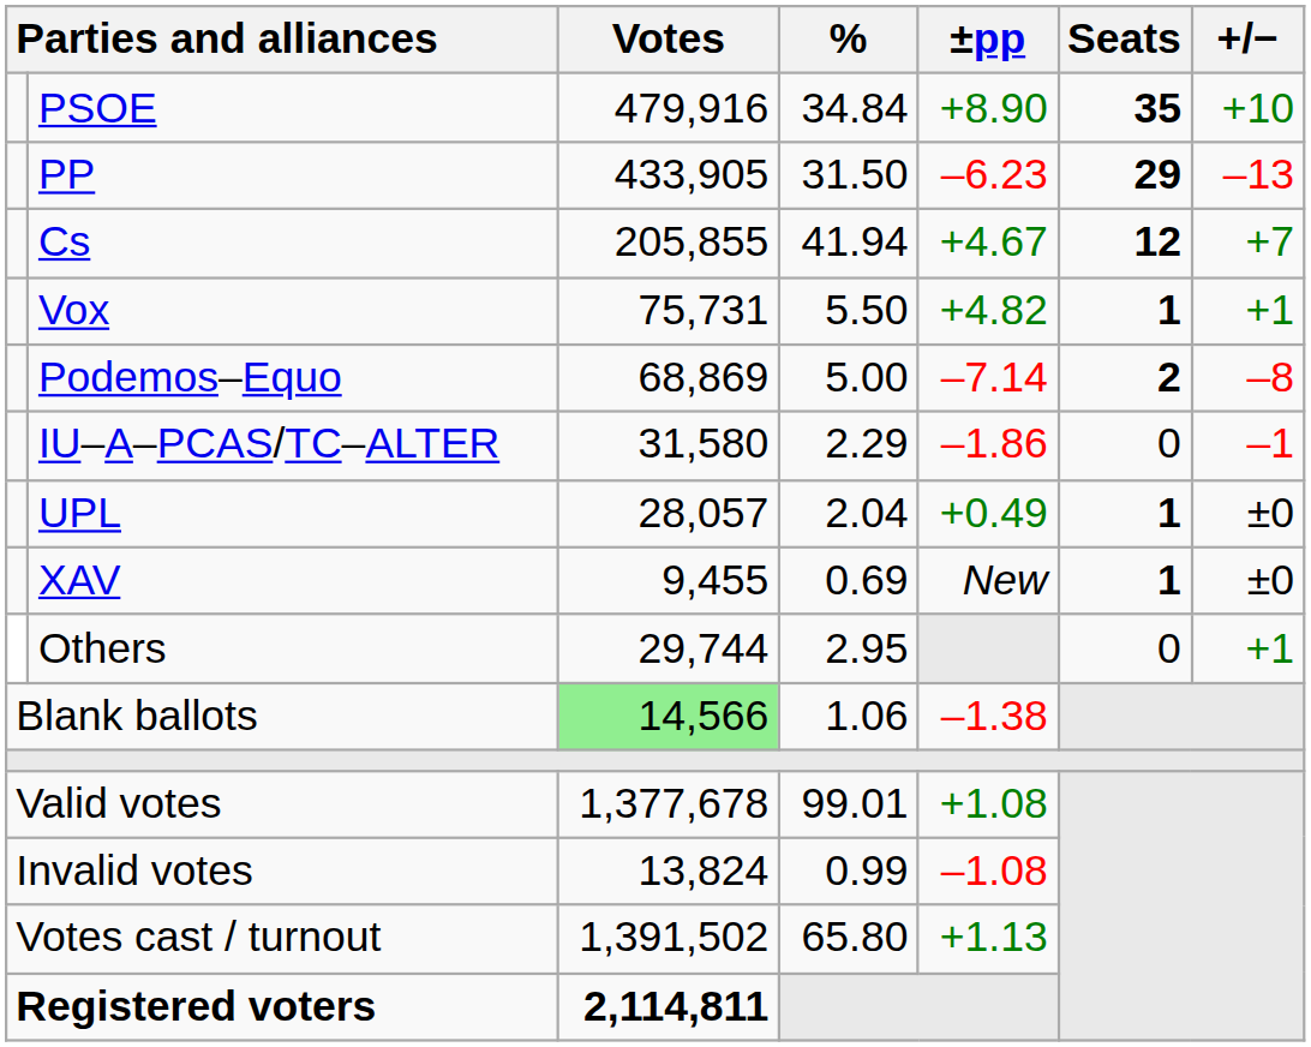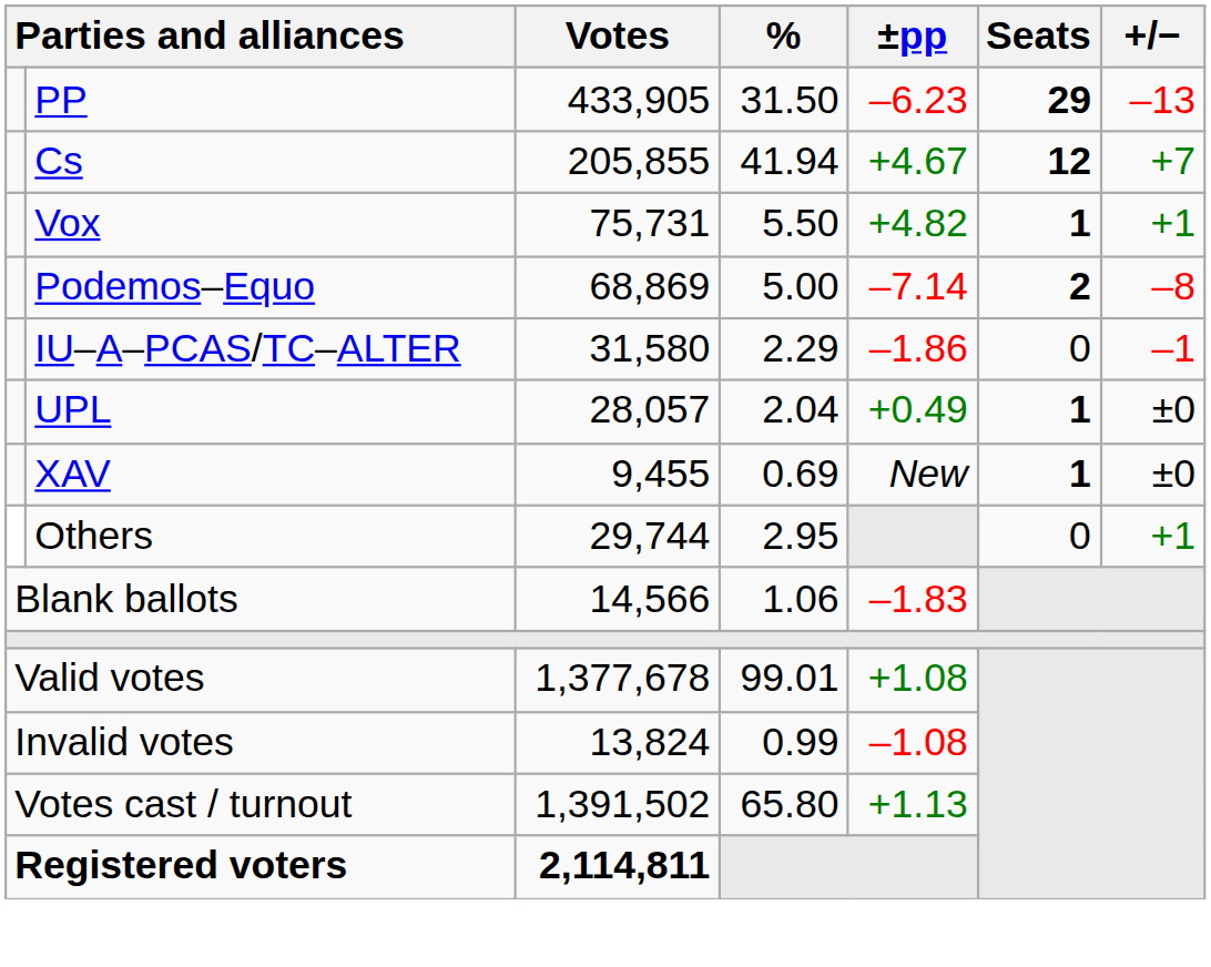- row: PSOE | 479,916 | 34.84 | +8.90 | 35 | +10
Blank ballots | Votes: lightgreen background -> no background
Blank ballots | ±pp: –1.38 -> –1.83
